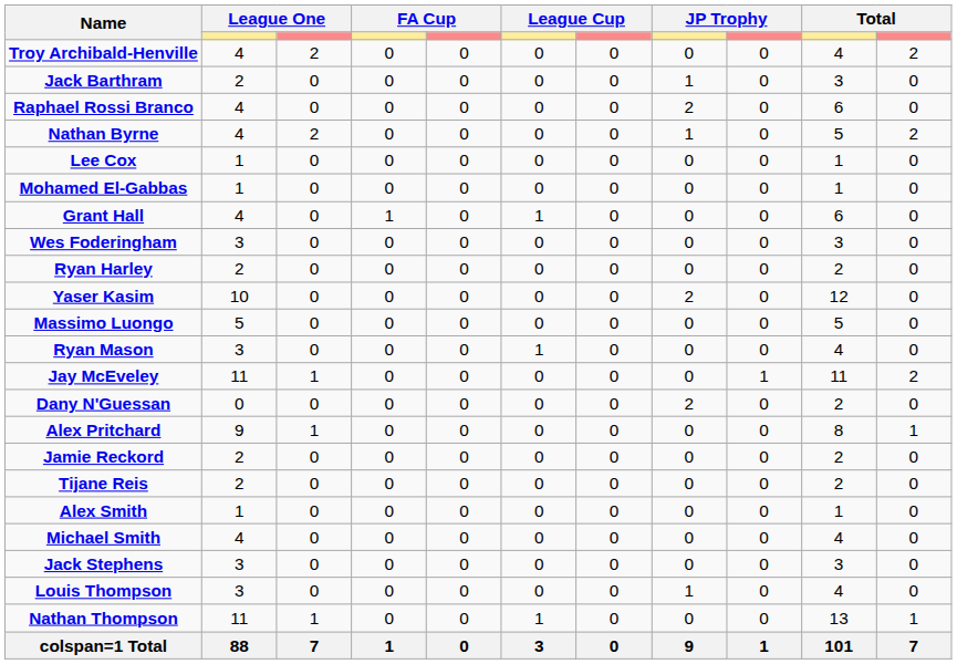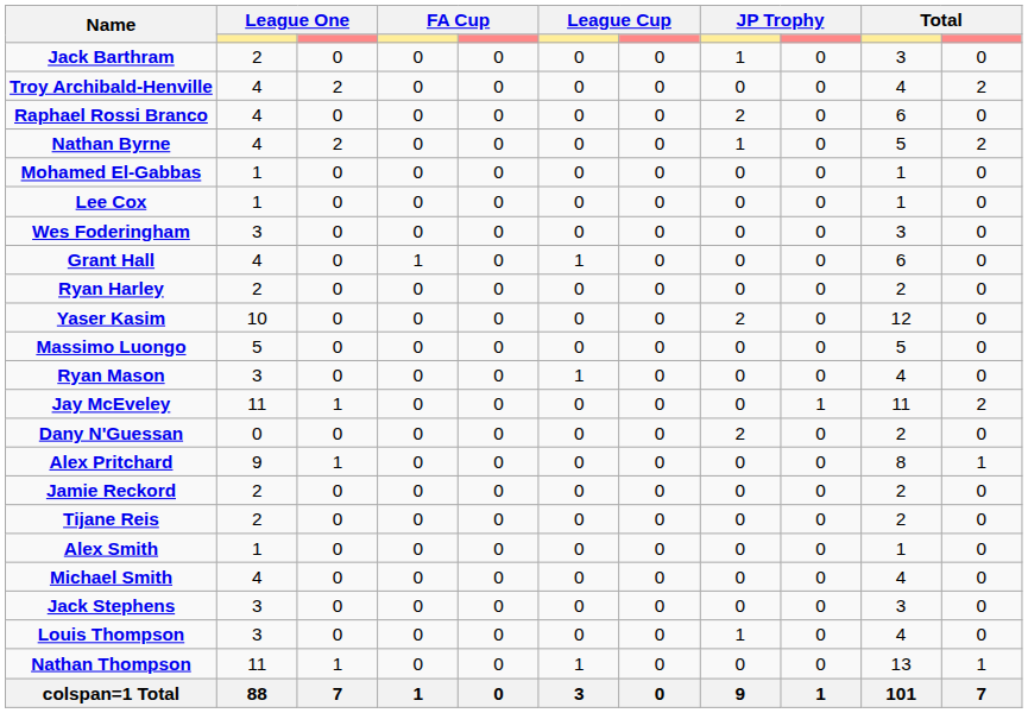rows swapped: Troy Archibald-Henville <-> Jack Barthram
rows swapped: Lee Cox <-> Mohamed El-Gabbas
rows swapped: Wes Foderingham <-> Grant Hall
